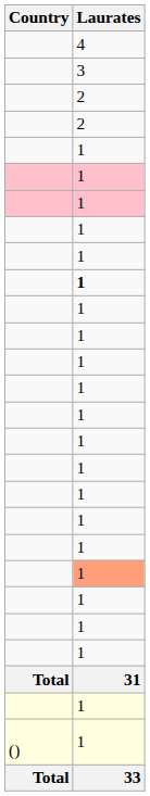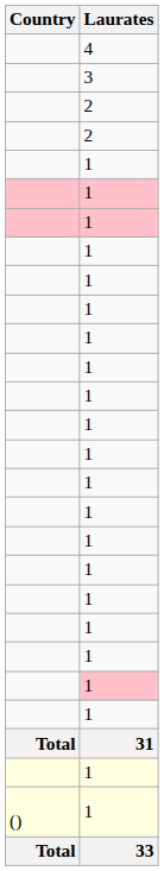row 11 | Laurates: bold -> normal
row 22 | Laurates: lightsalmon background -> no background
row 24 | Laurates: no background -> pink background
